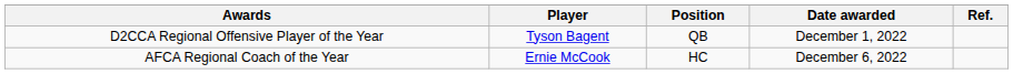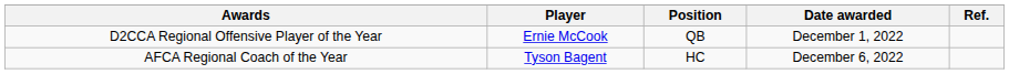D2CCA Regional Offensive Player of the Year | Player: Tyson Bagent -> Ernie McCook
AFCA Regional Coach of the Year | Player: Ernie McCook -> Tyson Bagent
